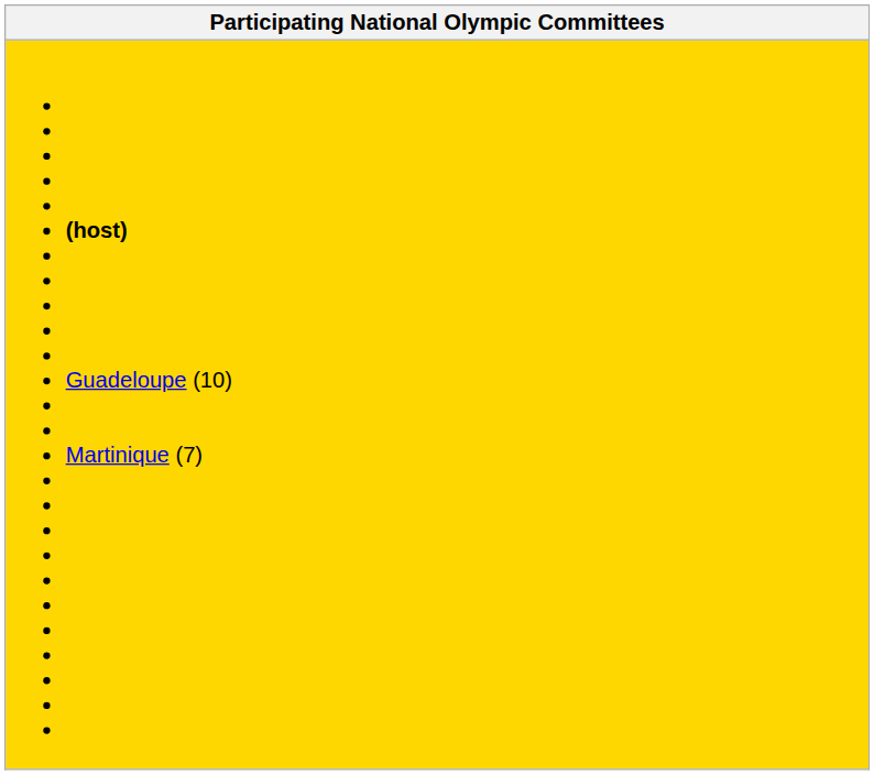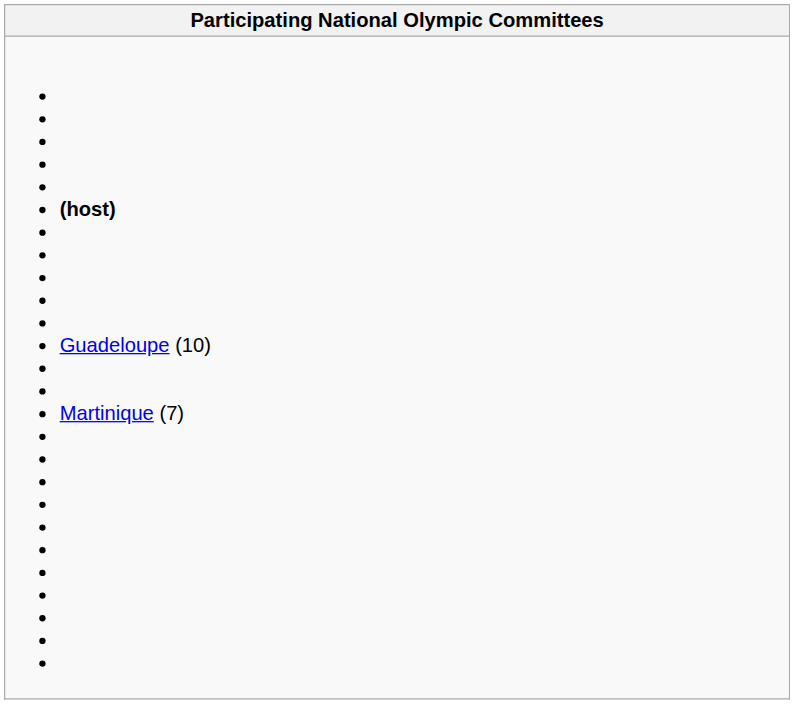row 2 | column 1: gold background -> no background
